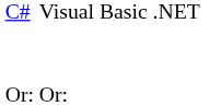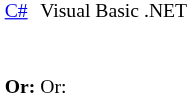row 2 | column 1: normal -> bold
